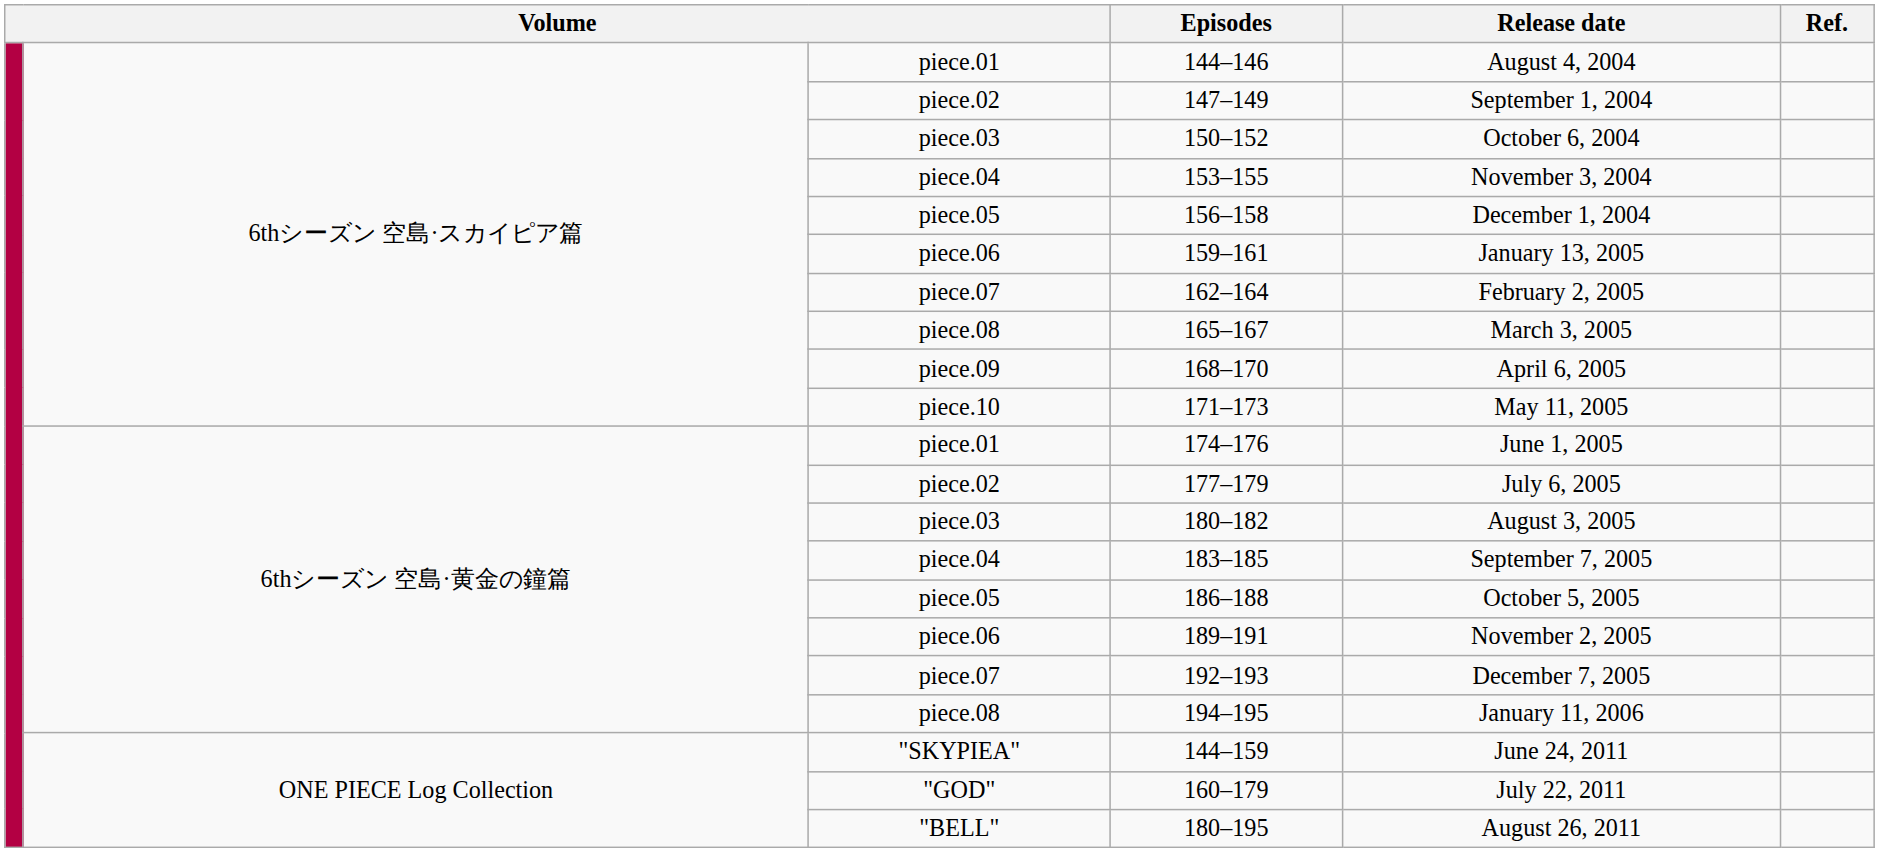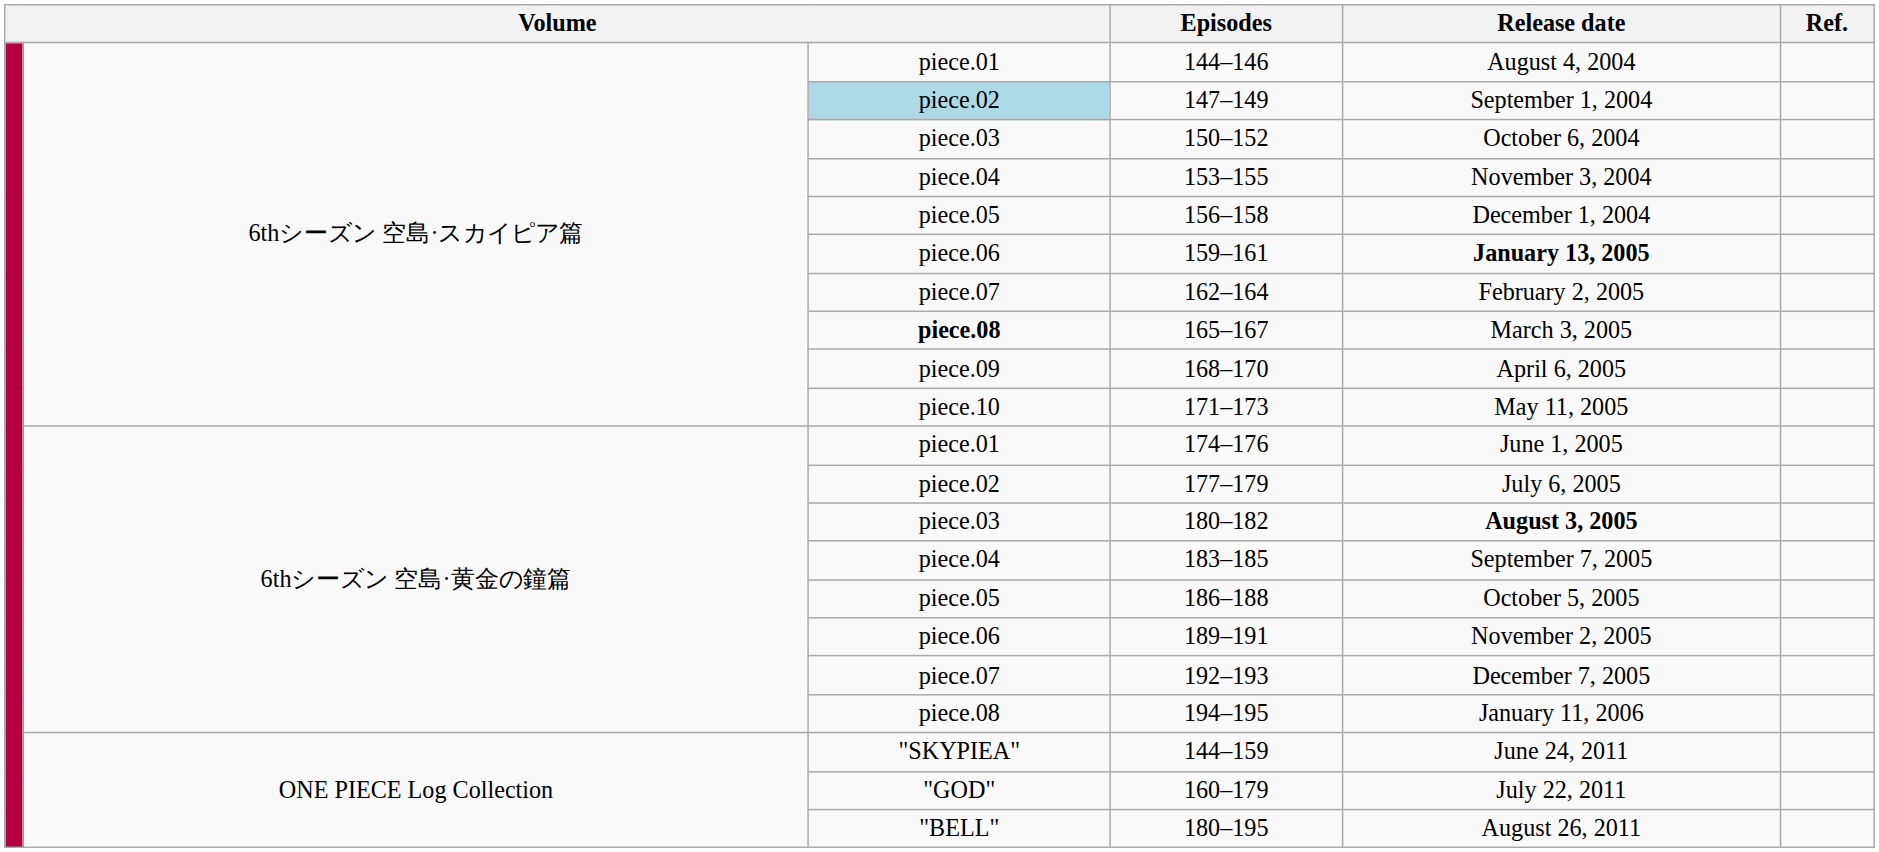147–149 | column 3: no background -> lightblue background
159–161 | Release date: normal -> bold
165–167 | column 3: normal -> bold
180–182 | Release date: normal -> bold
